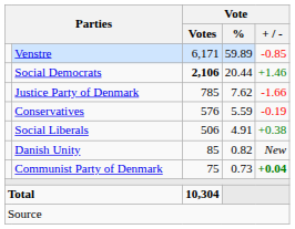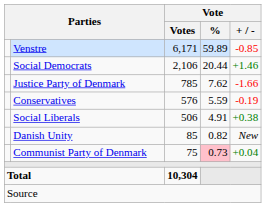Social Democrats | Vote / Votes: bold -> normal
Communist Party of Denmark | Vote / %: no background -> pink background
Communist Party of Denmark | Vote / + / -: bold -> normal
